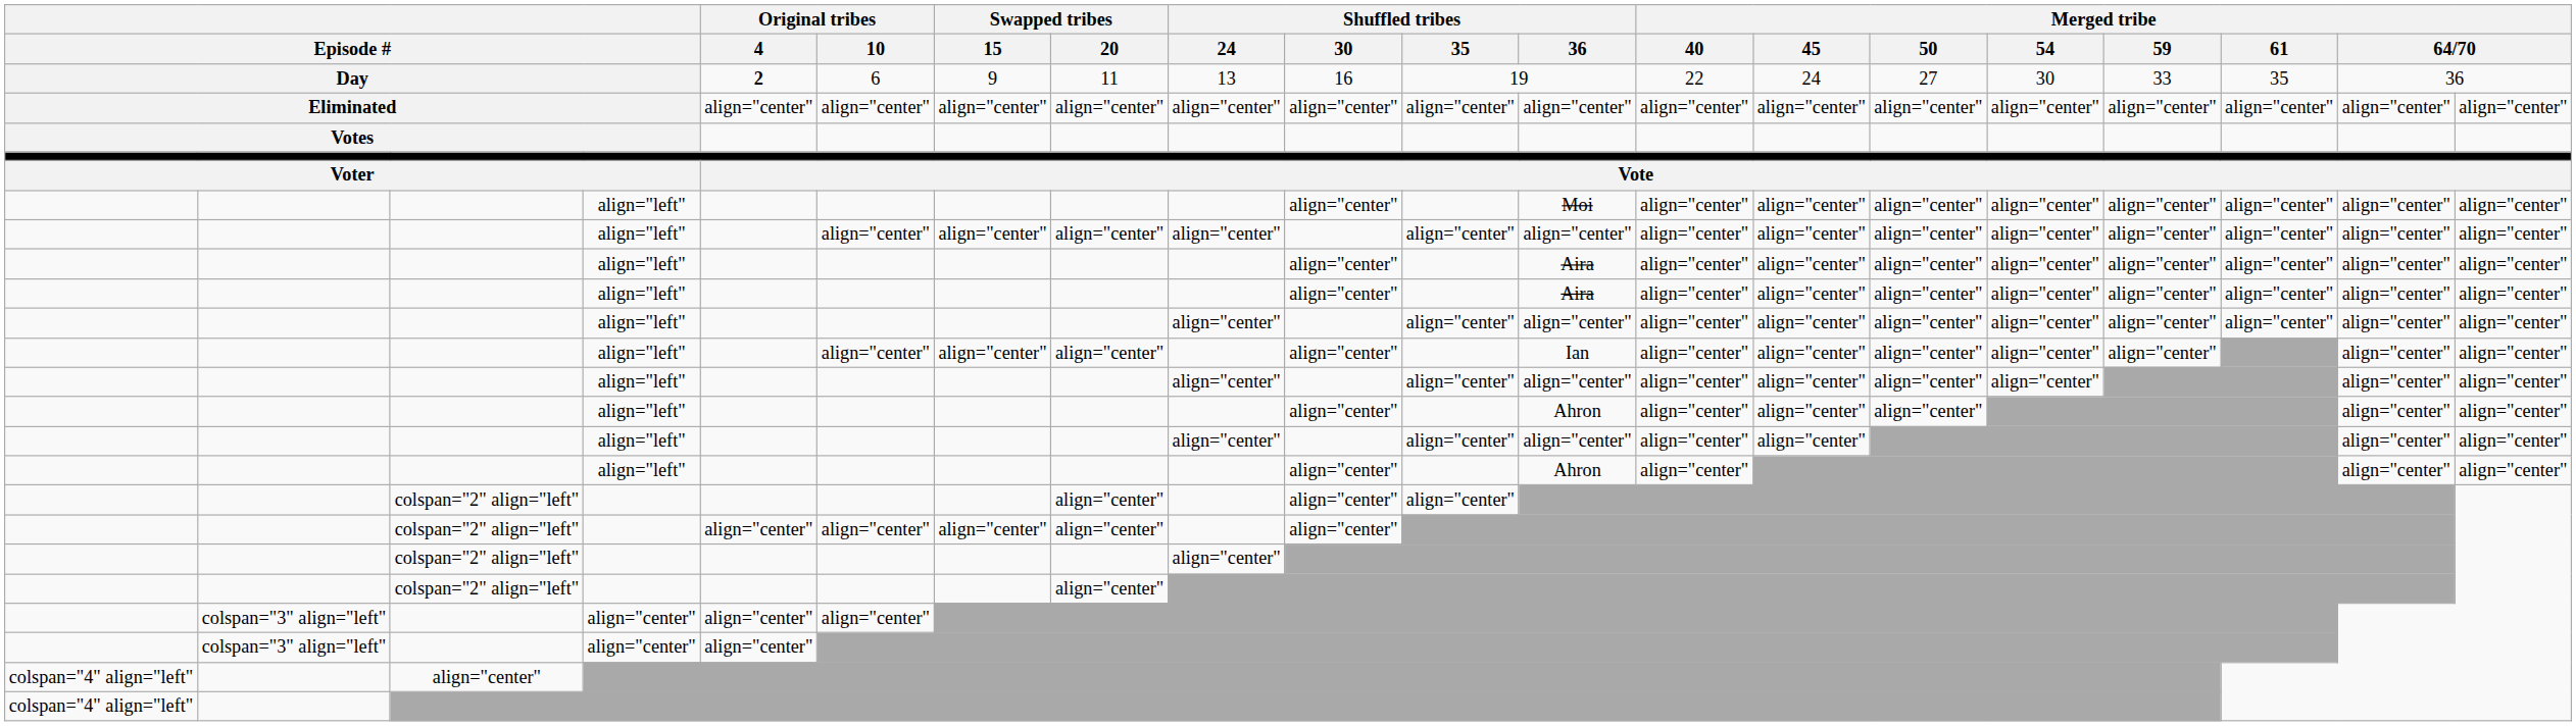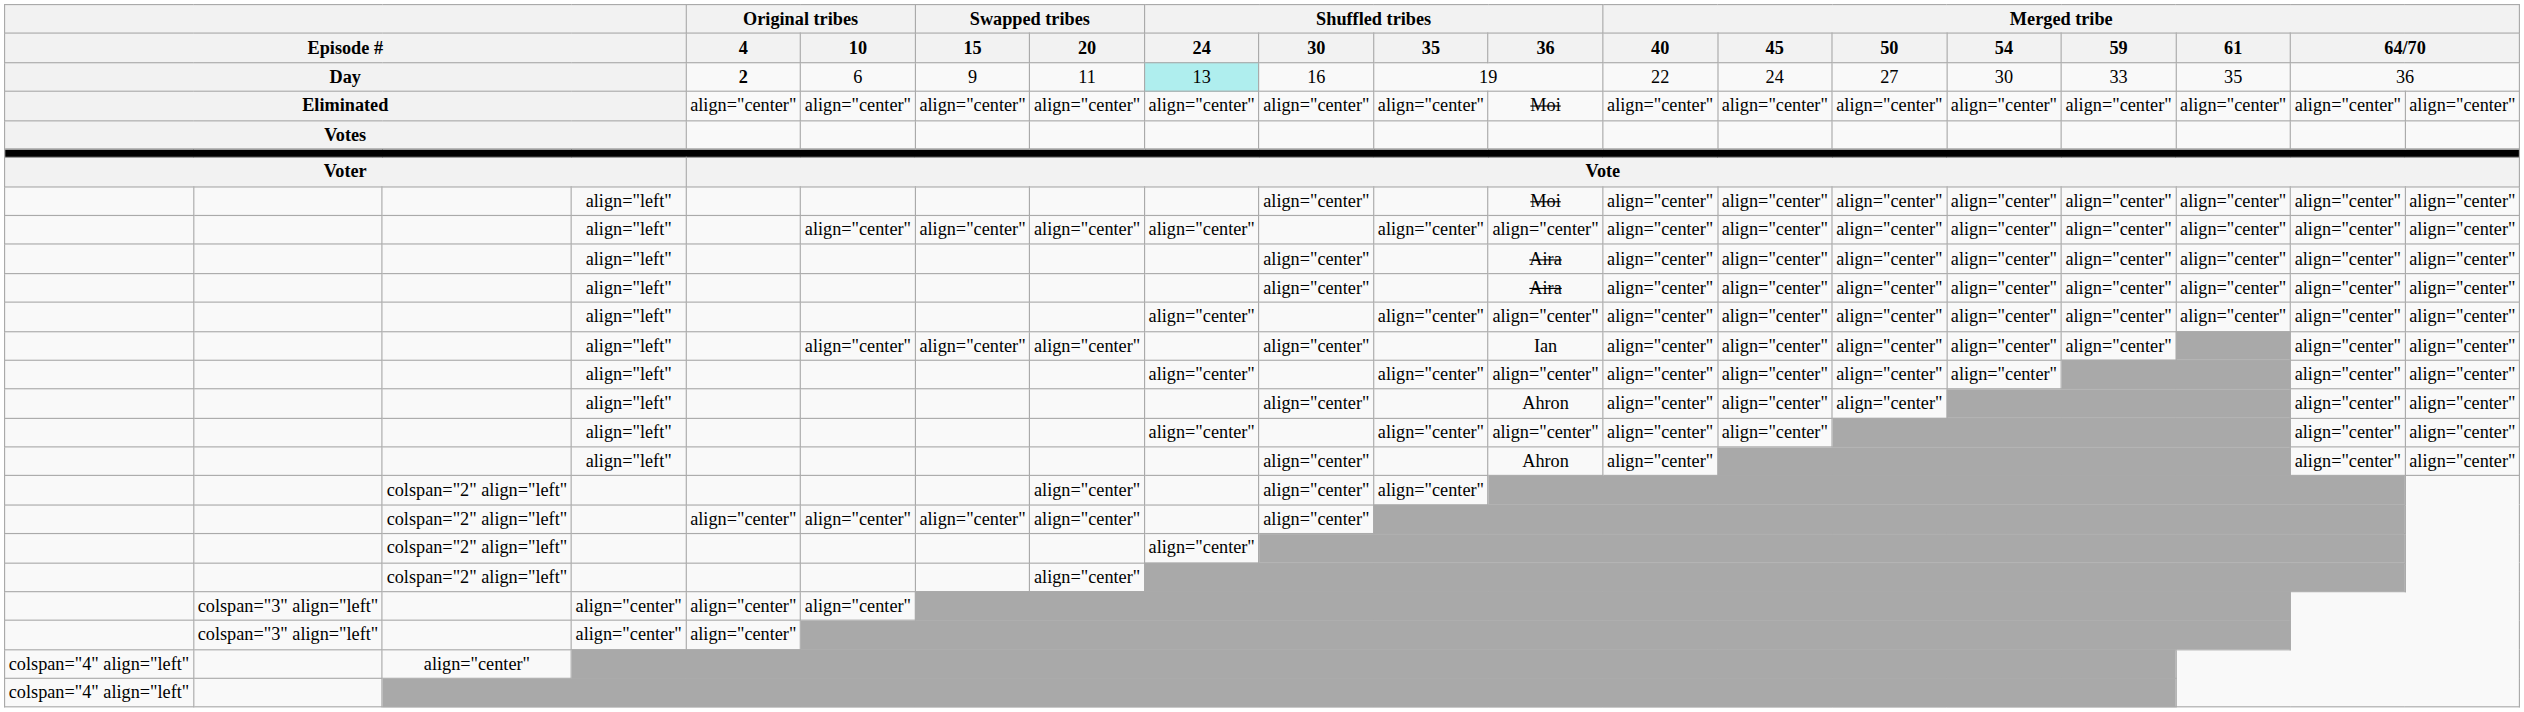Day | Shuffled tribes / 24: no background -> paleturquoise background
Eliminated | Shuffled tribes / 36: align="center" -> Moi
